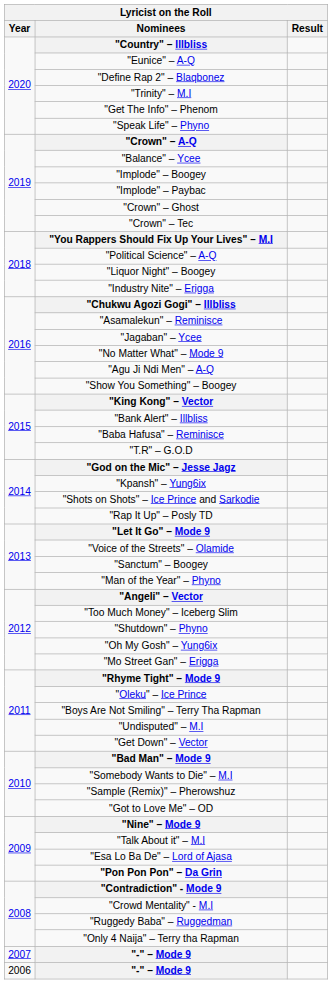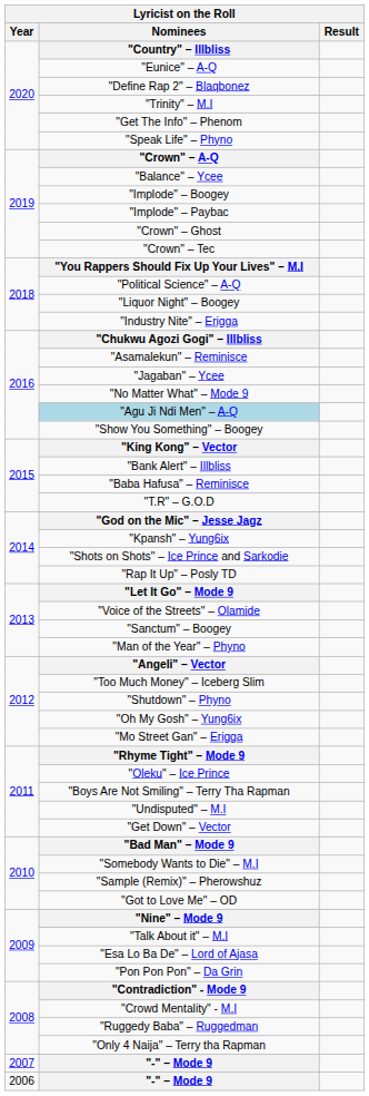"Agu Ji Ndi Men" – A-Q | Nominees: no background -> lightblue background
"Pon Pon Pon" – Da Grin | Nominees: bold -> normal
